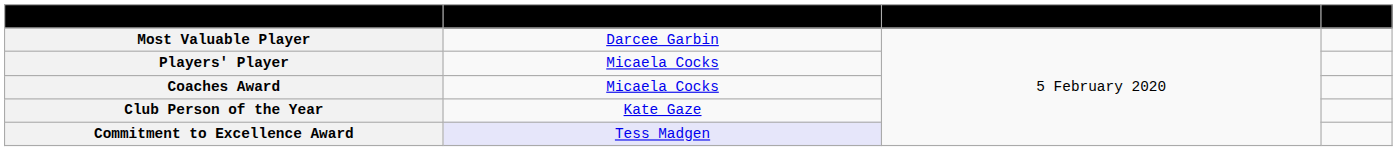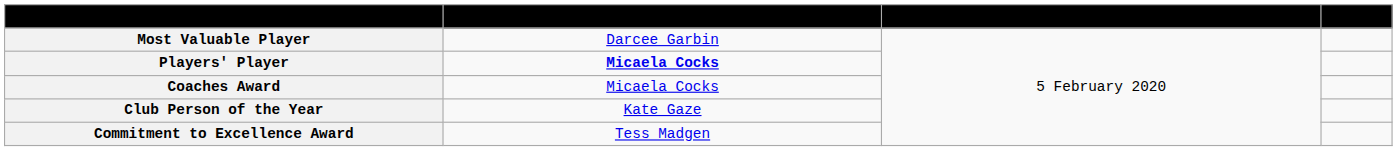Players' Player | Recipient: normal -> bold
Commitment to Excellence Award | Recipient: lavender background -> no background
